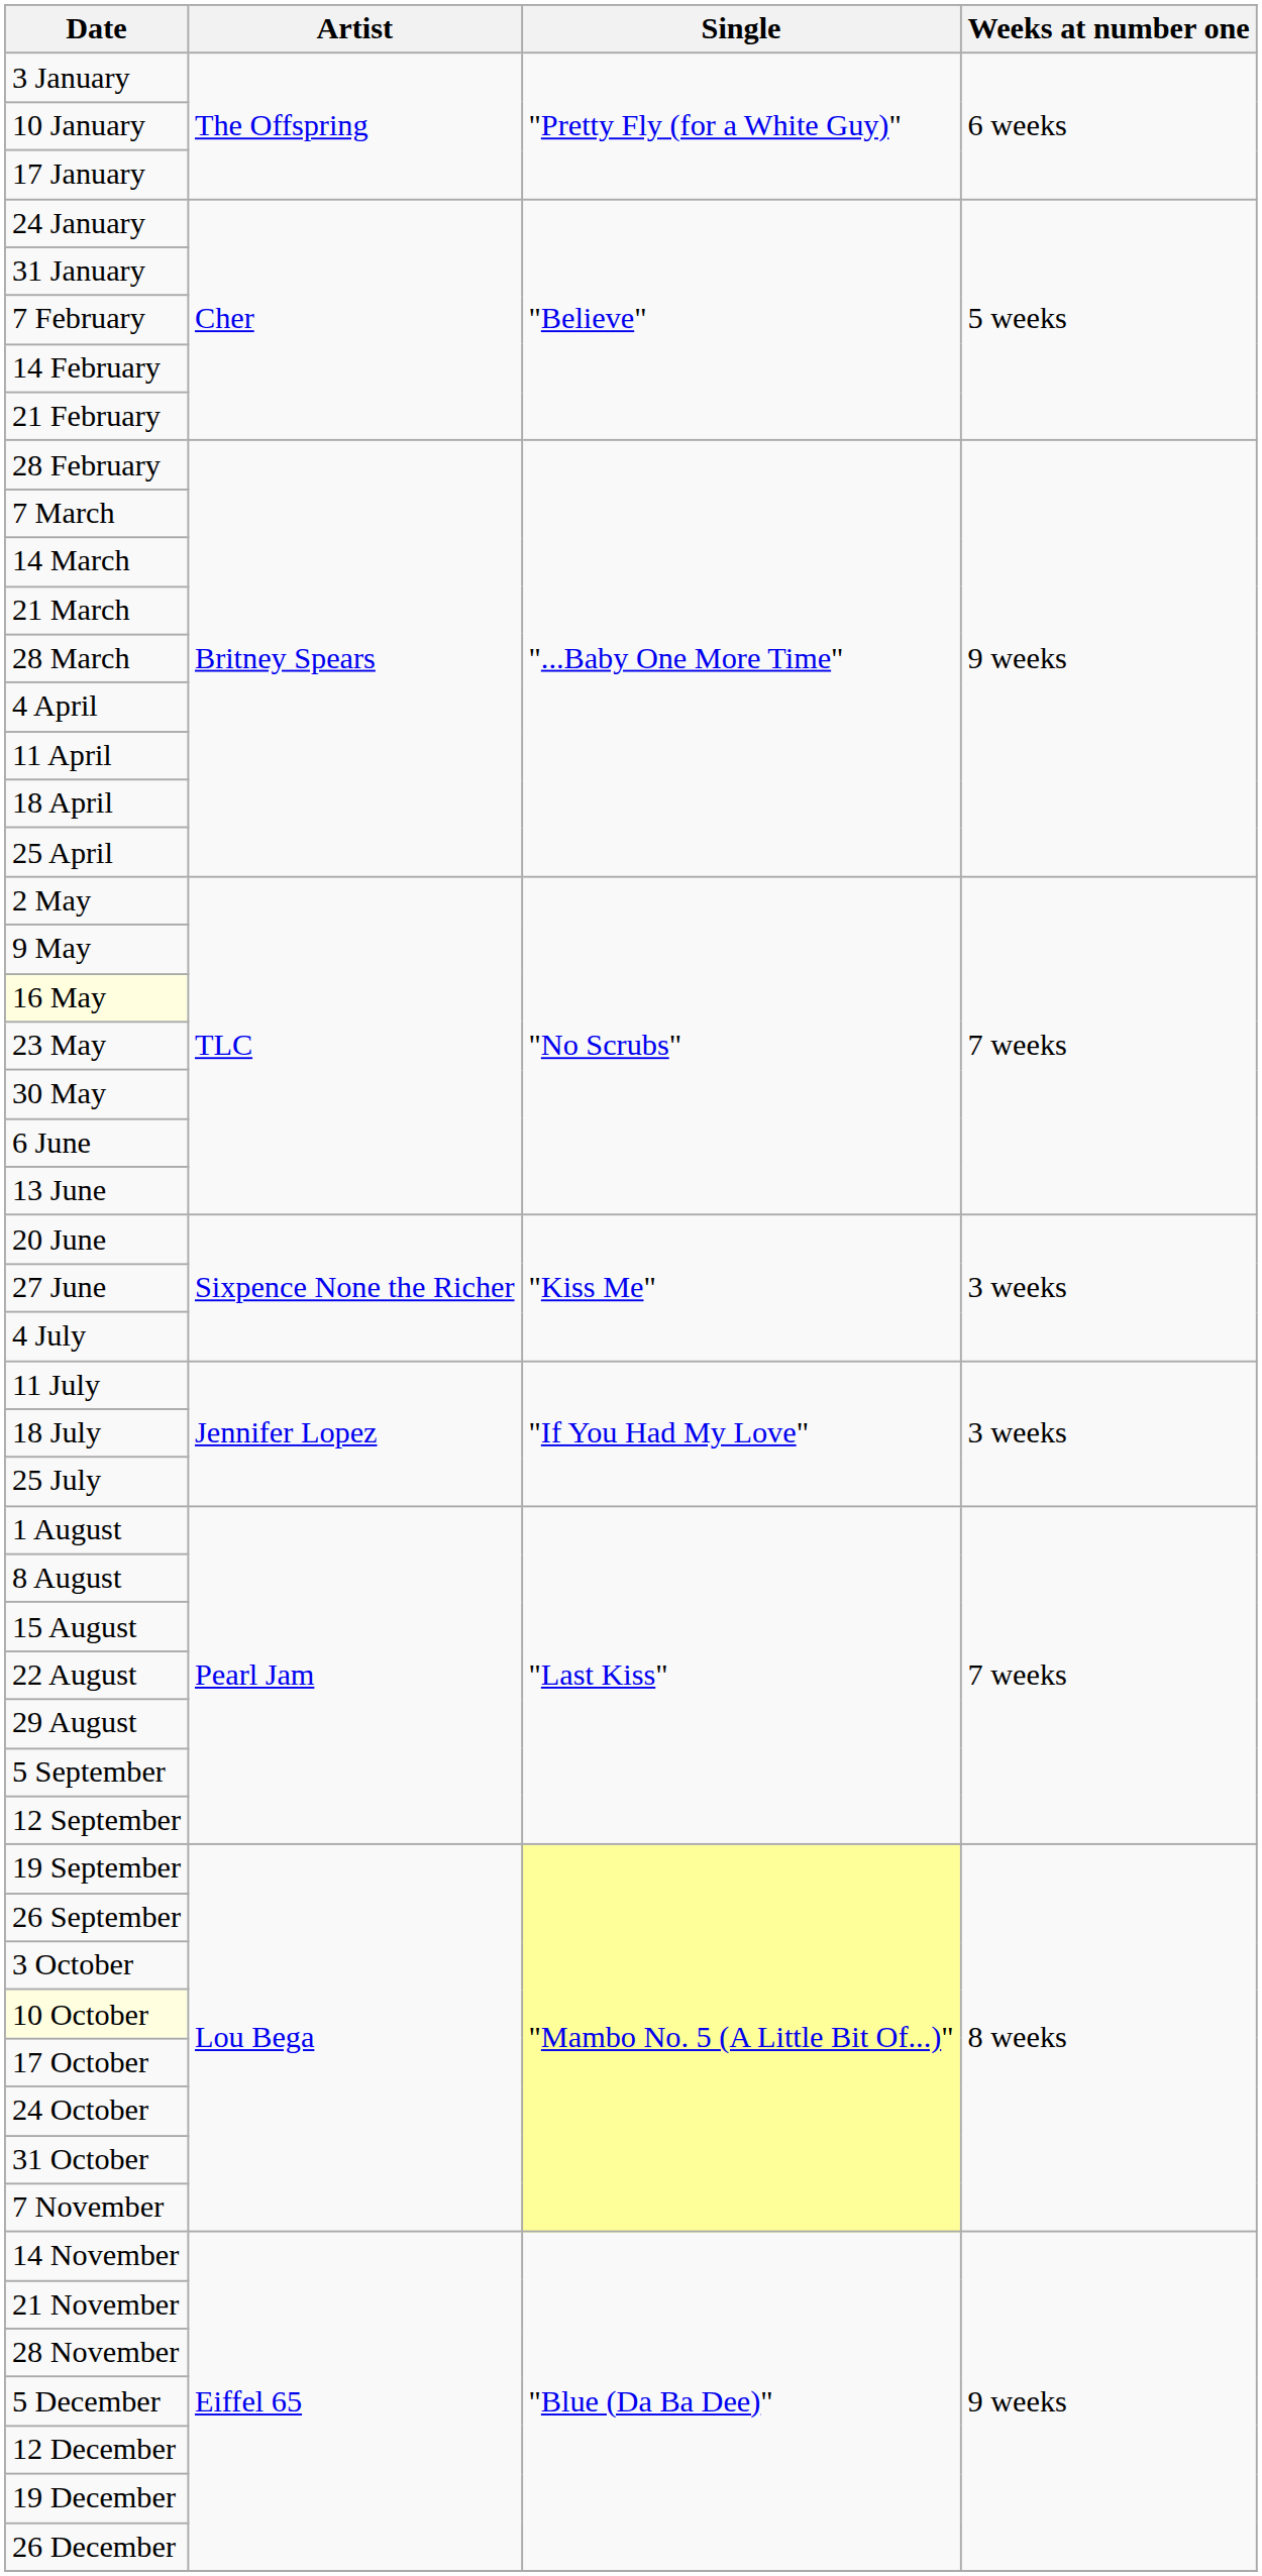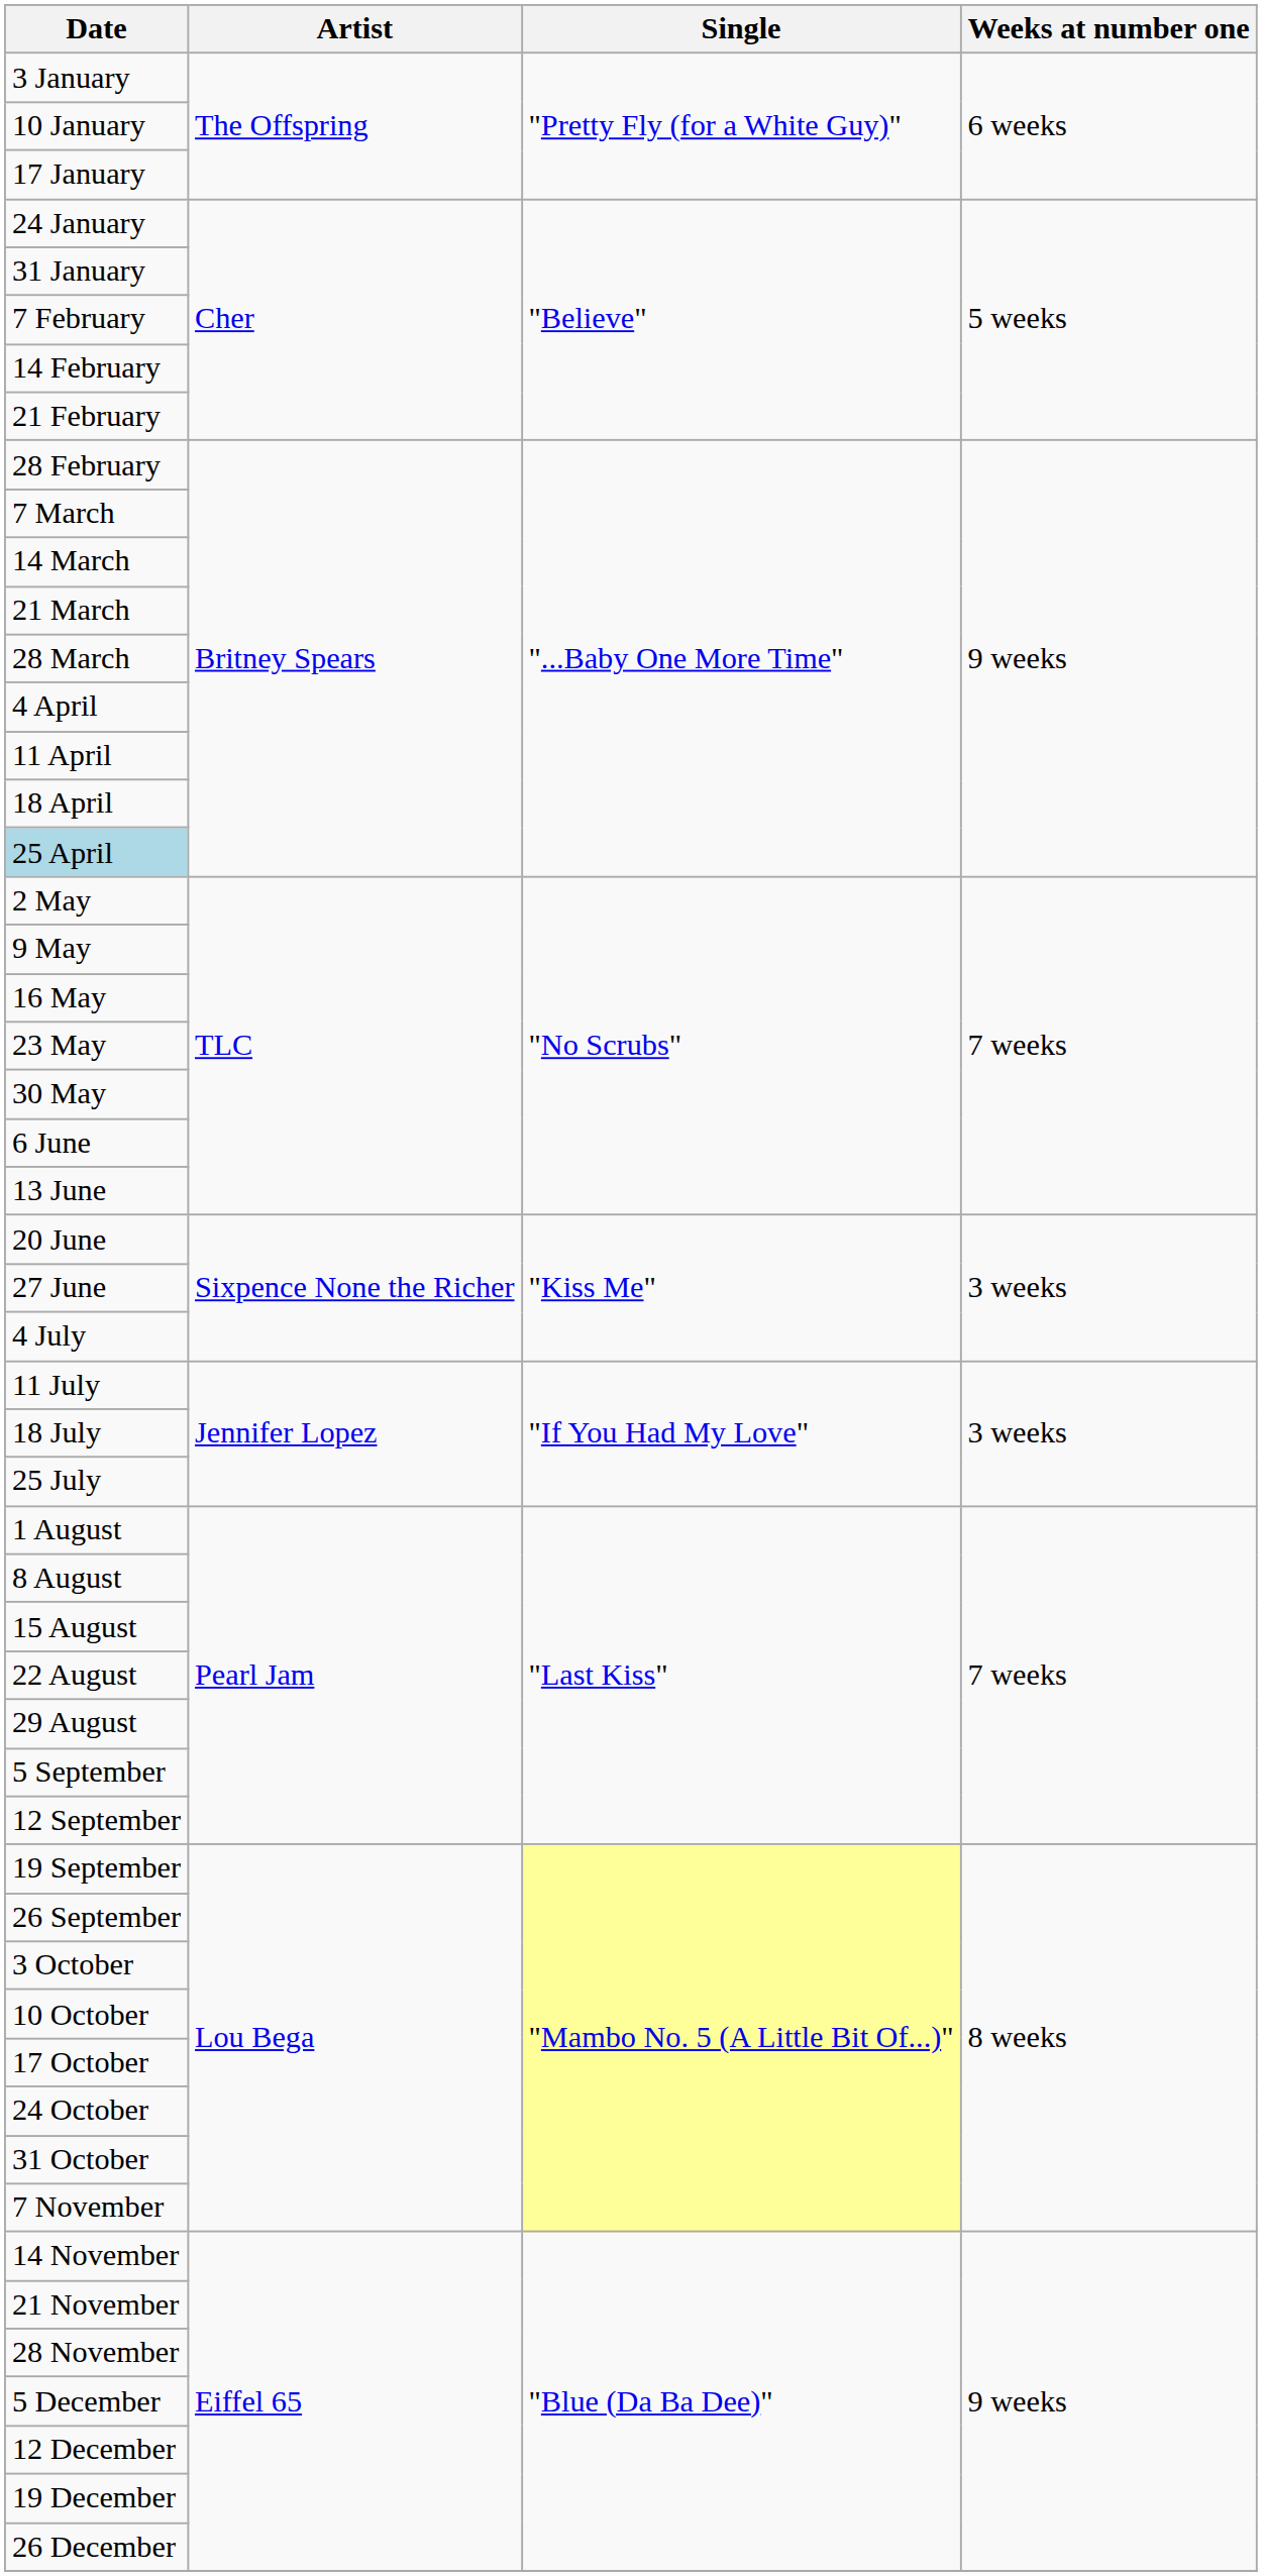25 April | Date: no background -> lightblue background
16 May | Date: lightyellow background -> no background
10 October | Date: lightyellow background -> no background
